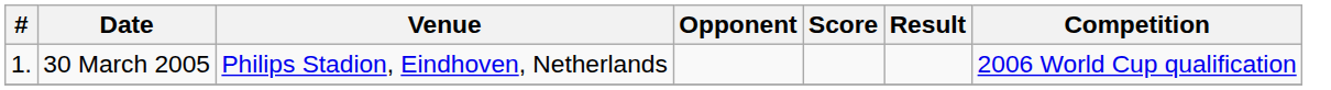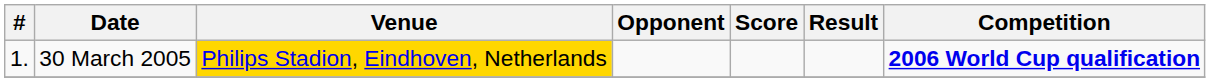30 March 2005 | Venue: no background -> gold background
30 March 2005 | Competition: normal -> bold
